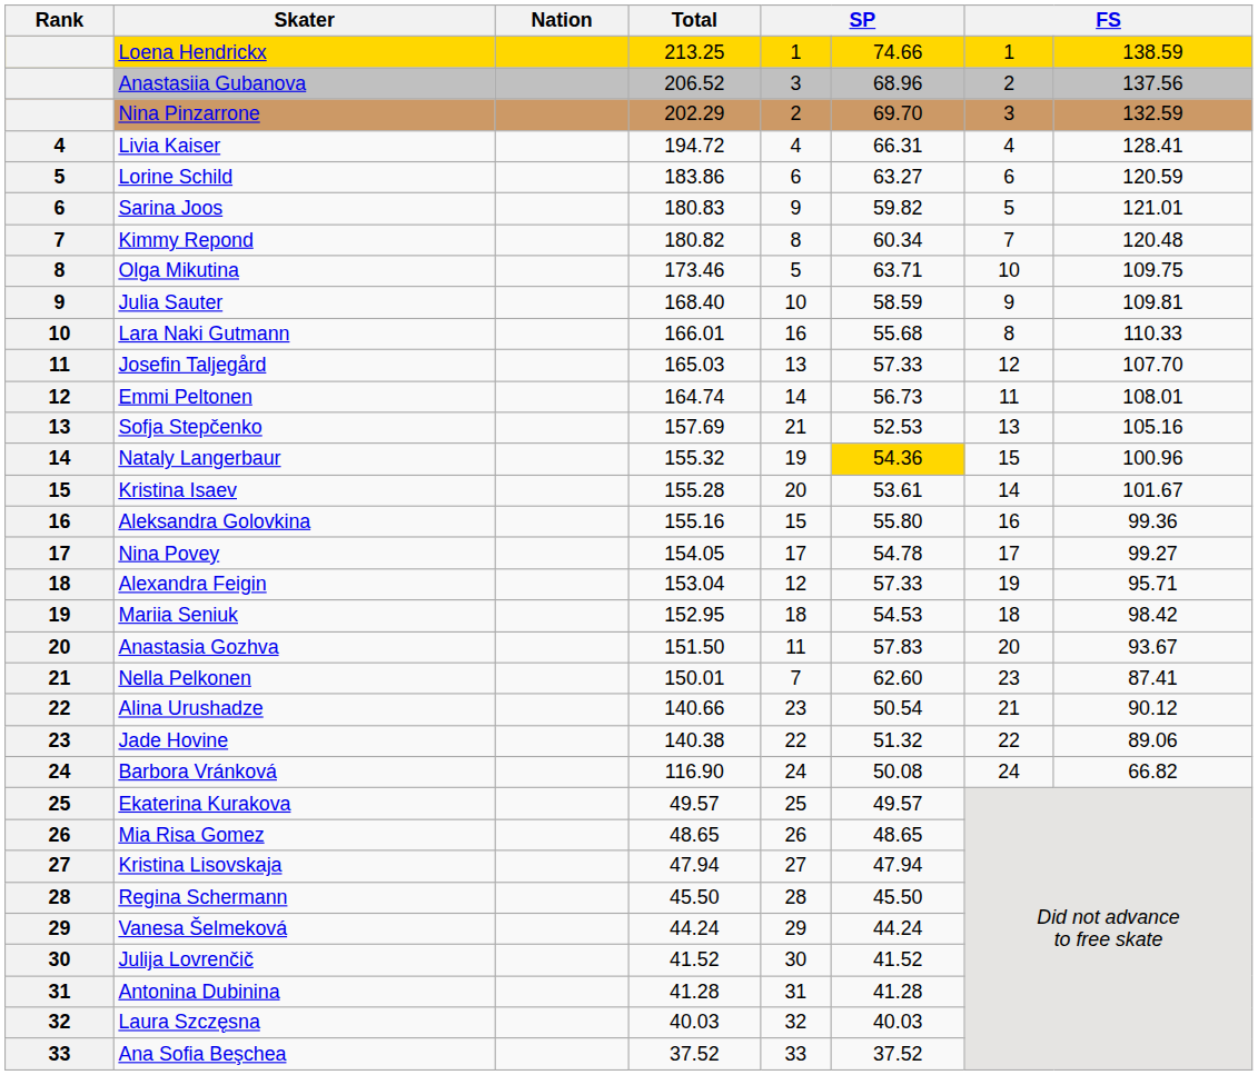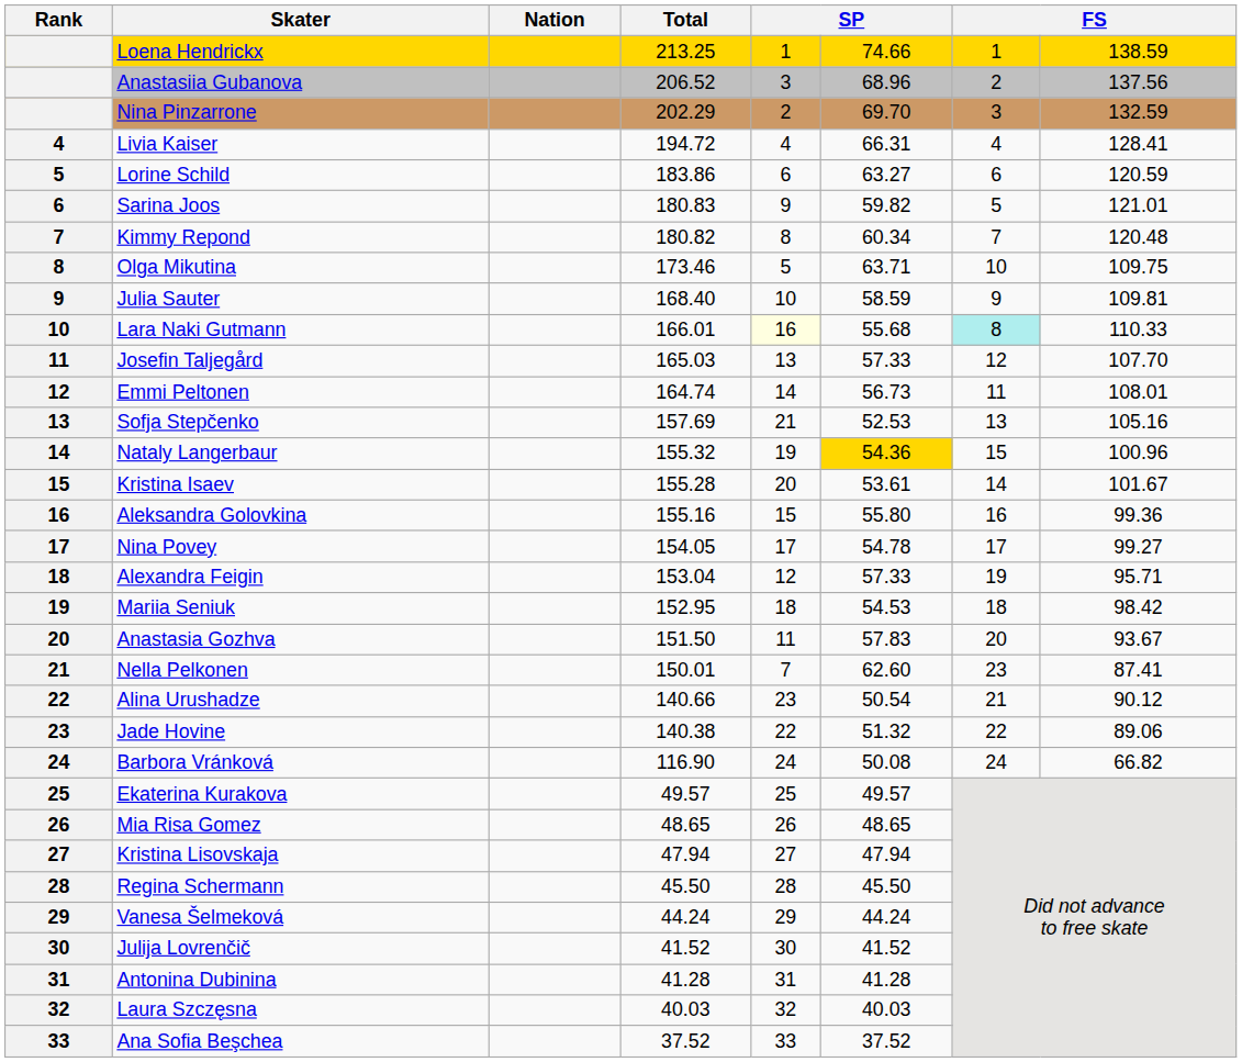Lara Naki Gutmann | column 5: no background -> lightyellow background
Lara Naki Gutmann | column 7: no background -> paleturquoise background
